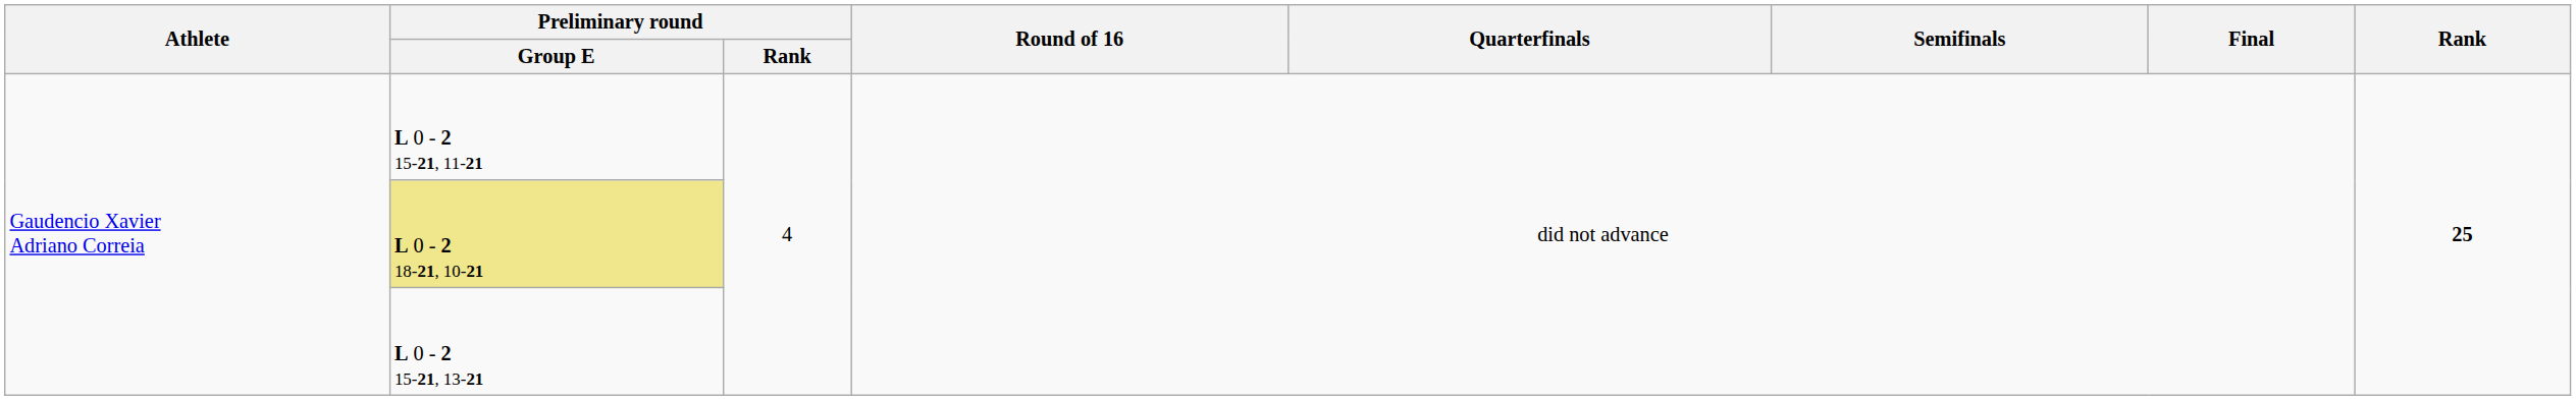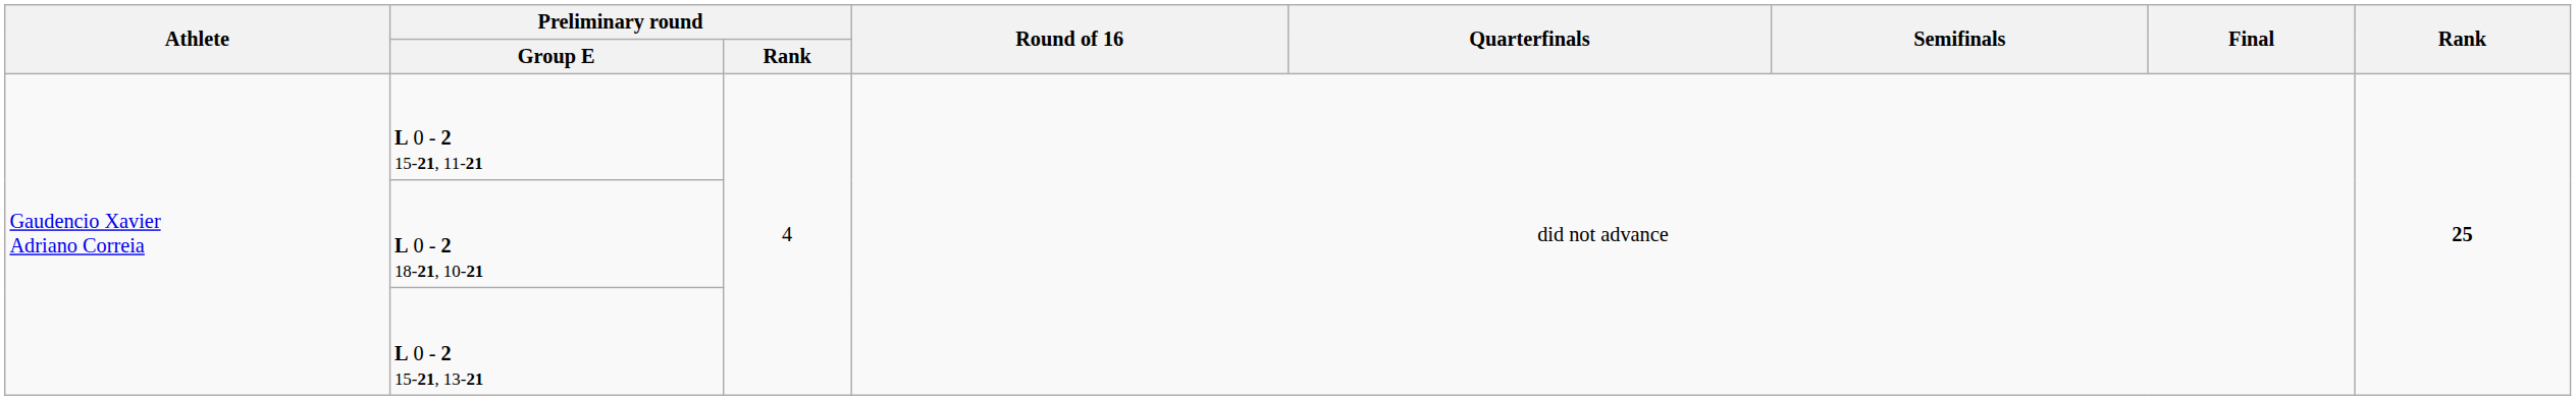L 0 - 2 18-21, 10-21 | Preliminary round / Group E: khaki background -> no background
